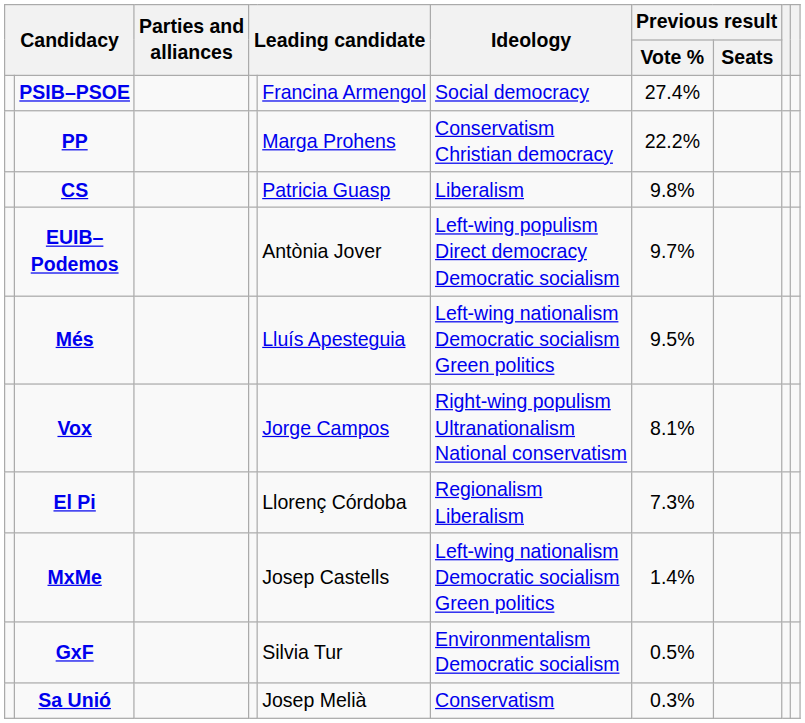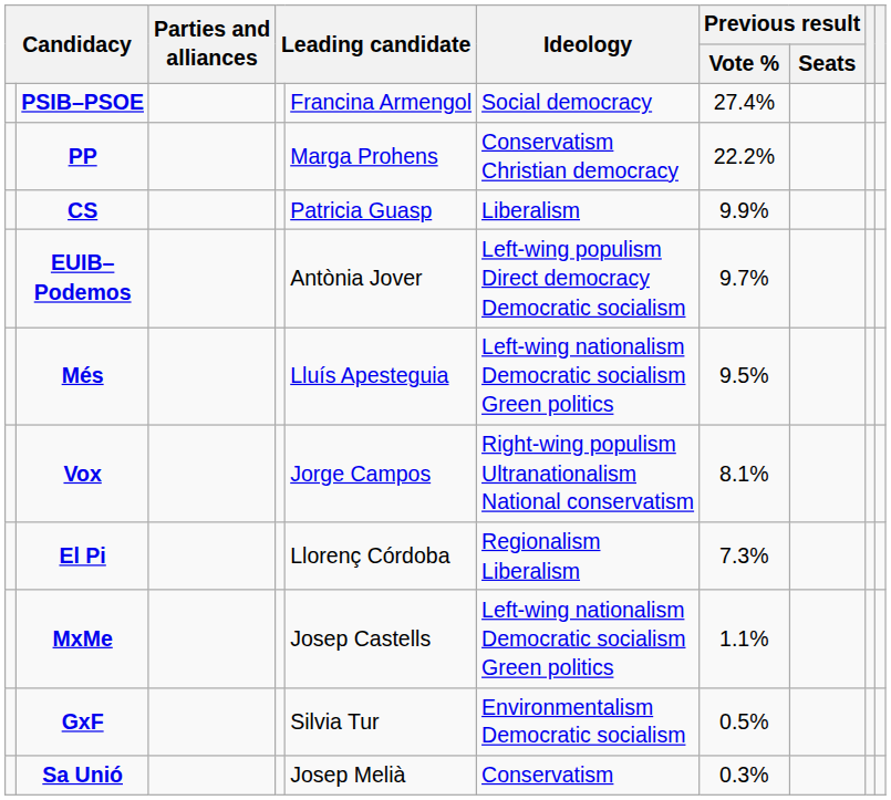CS | Previous result / Vote %: 9.8% -> 9.9%
MxMe | Previous result / Vote %: 1.4% -> 1.1%
